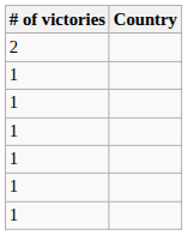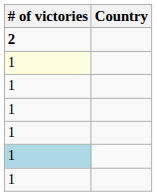row 2 | # of victories: normal -> bold
row 3 | # of victories: no background -> lightyellow background
row 7 | # of victories: no background -> lightblue background
